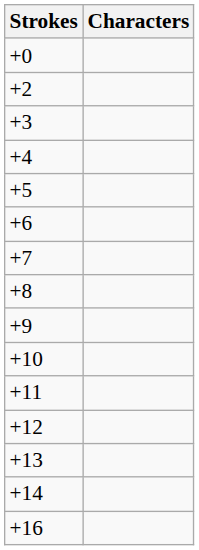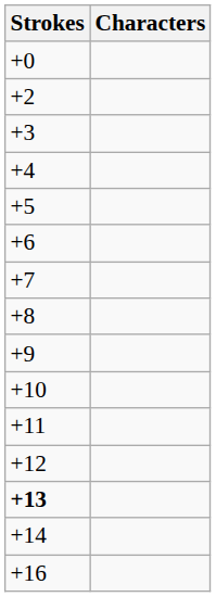+13 | Strokes: normal -> bold
